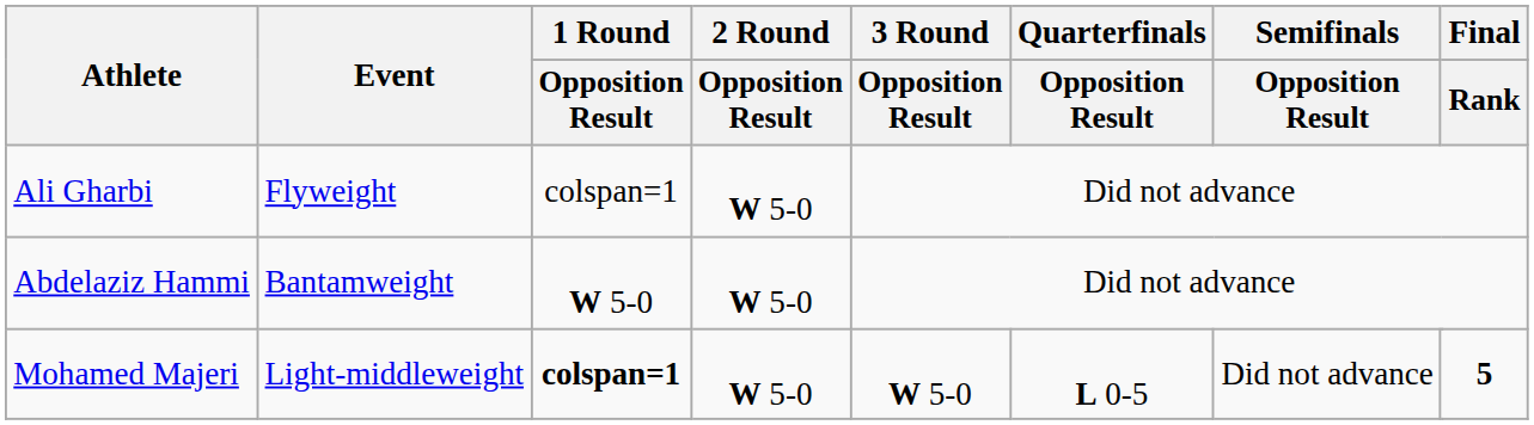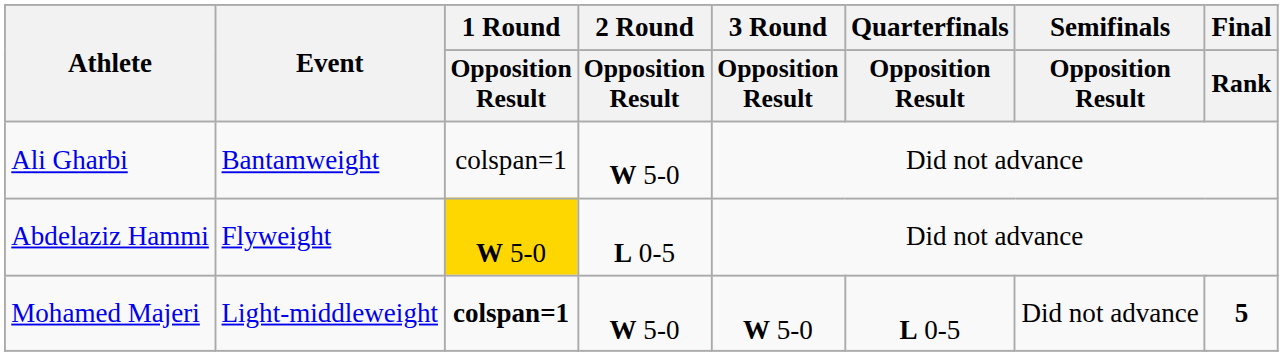Ali Gharbi | Event: Flyweight -> Bantamweight
Abdelaziz Hammi | Event: Bantamweight -> Flyweight
Abdelaziz Hammi | 1 Round / Opposition Result: no background -> gold background
Abdelaziz Hammi | 2 Round / Opposition Result: W 5-0 -> L 0-5
